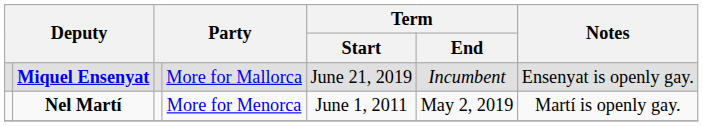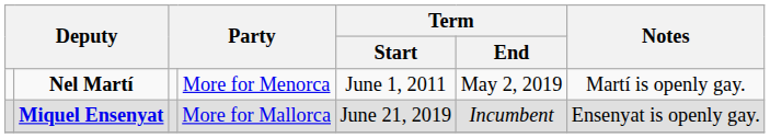rows swapped: Nel Martí <-> Miquel Ensenyat
